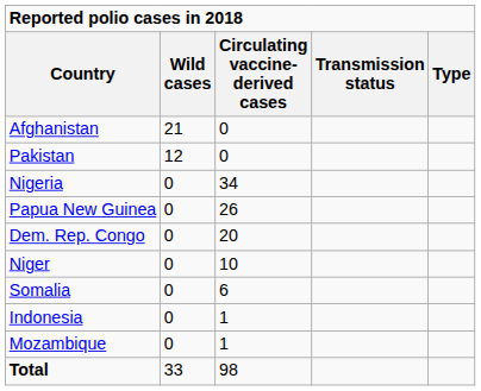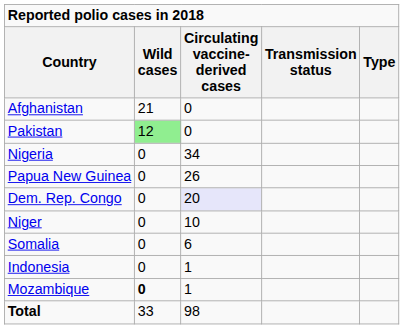Pakistan | column 2: no background -> lightgreen background
Dem. Rep. Congo | column 3: no background -> lavender background
Mozambique | column 2: normal -> bold
